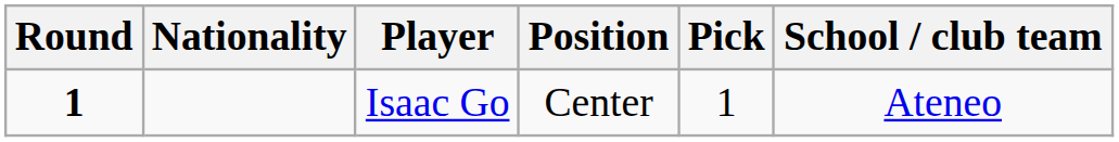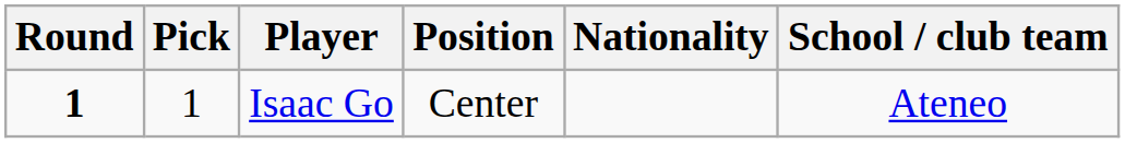columns swapped: Pick <-> Nationality
